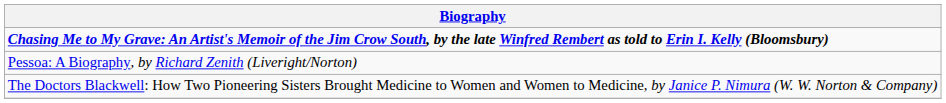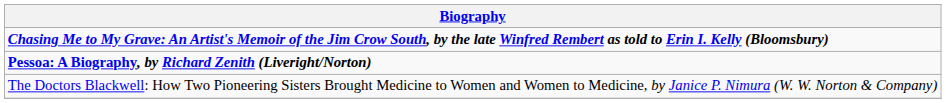row 3 | column 1: normal -> bold
